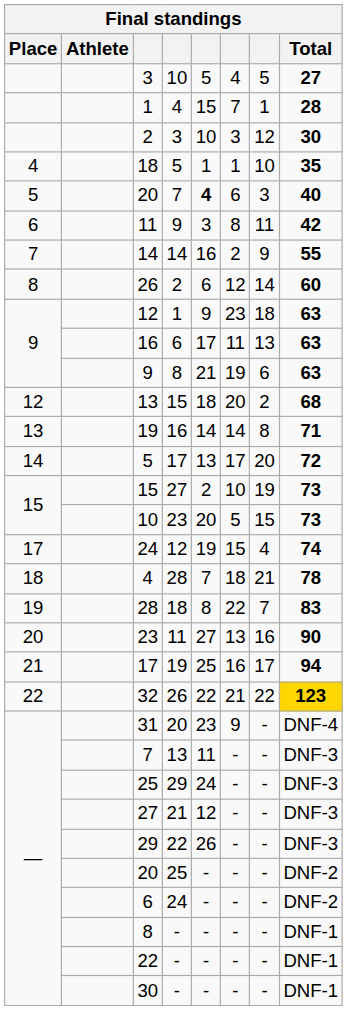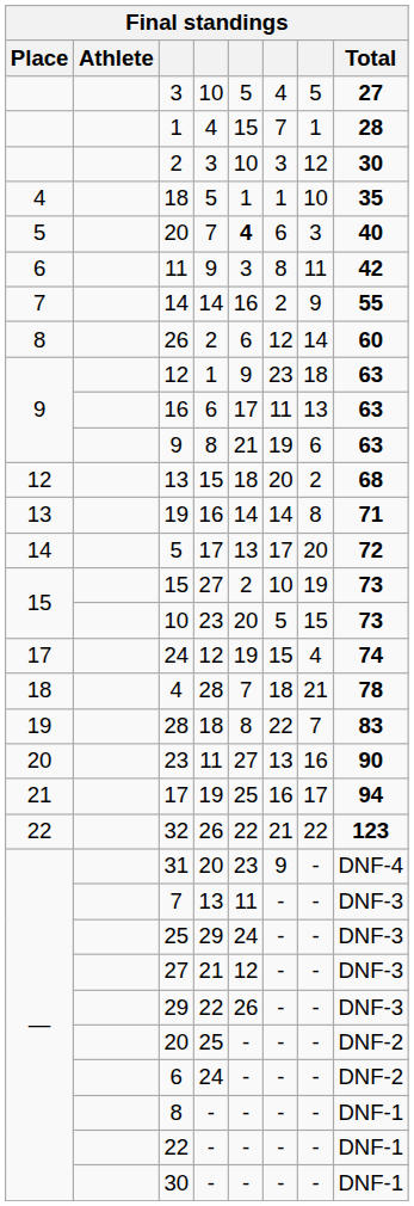32 | Total: gold background -> no background
